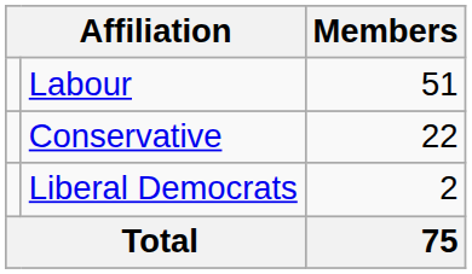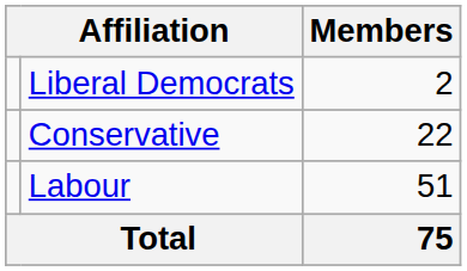rows swapped: Labour <-> Liberal Democrats
